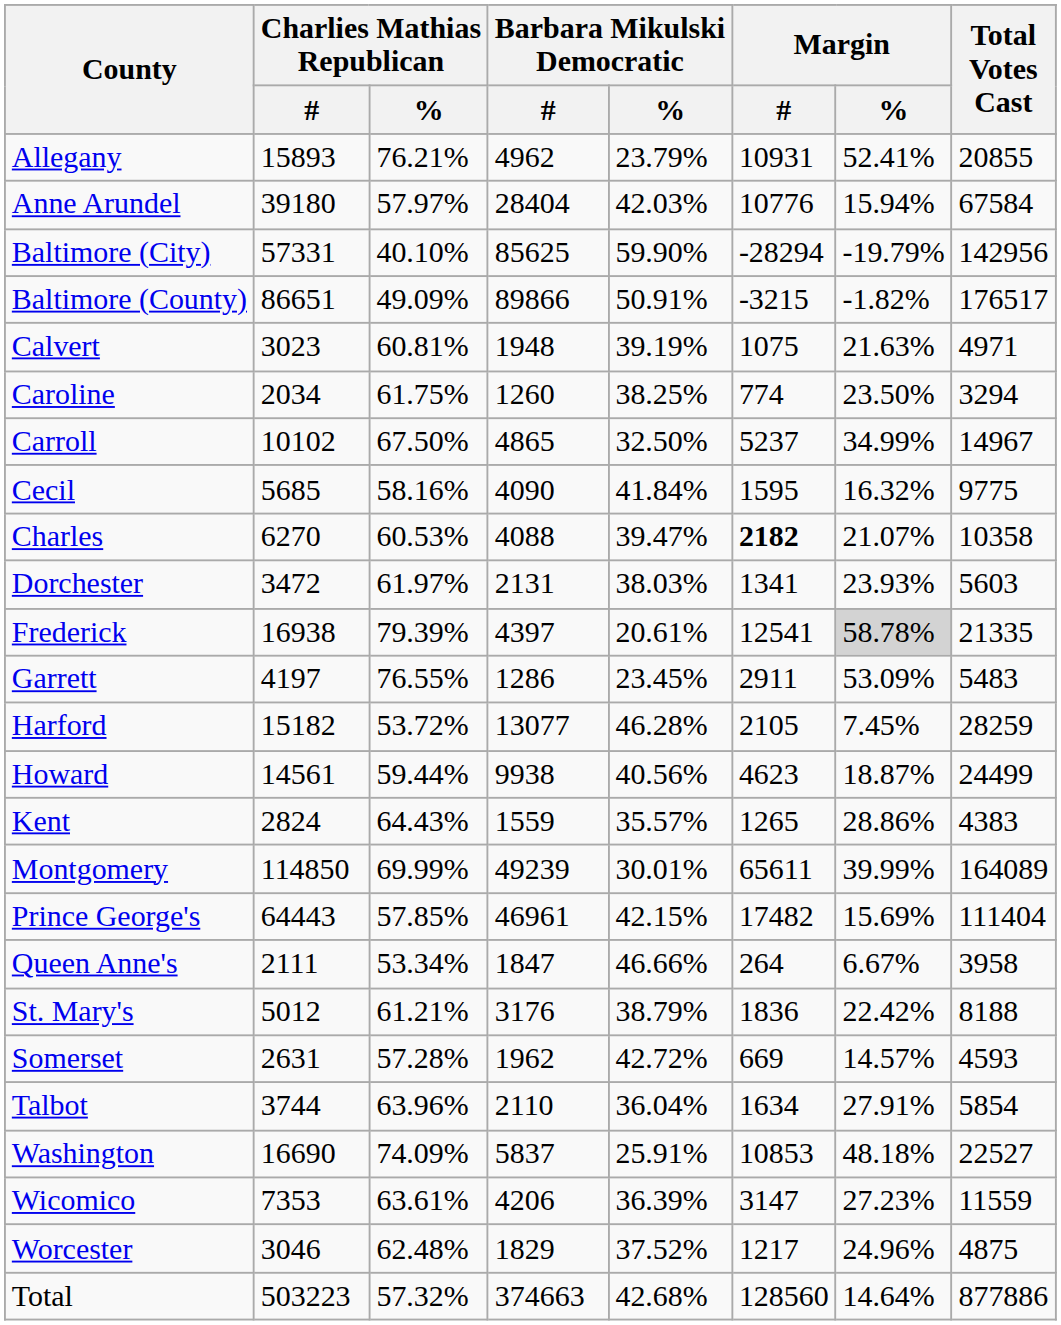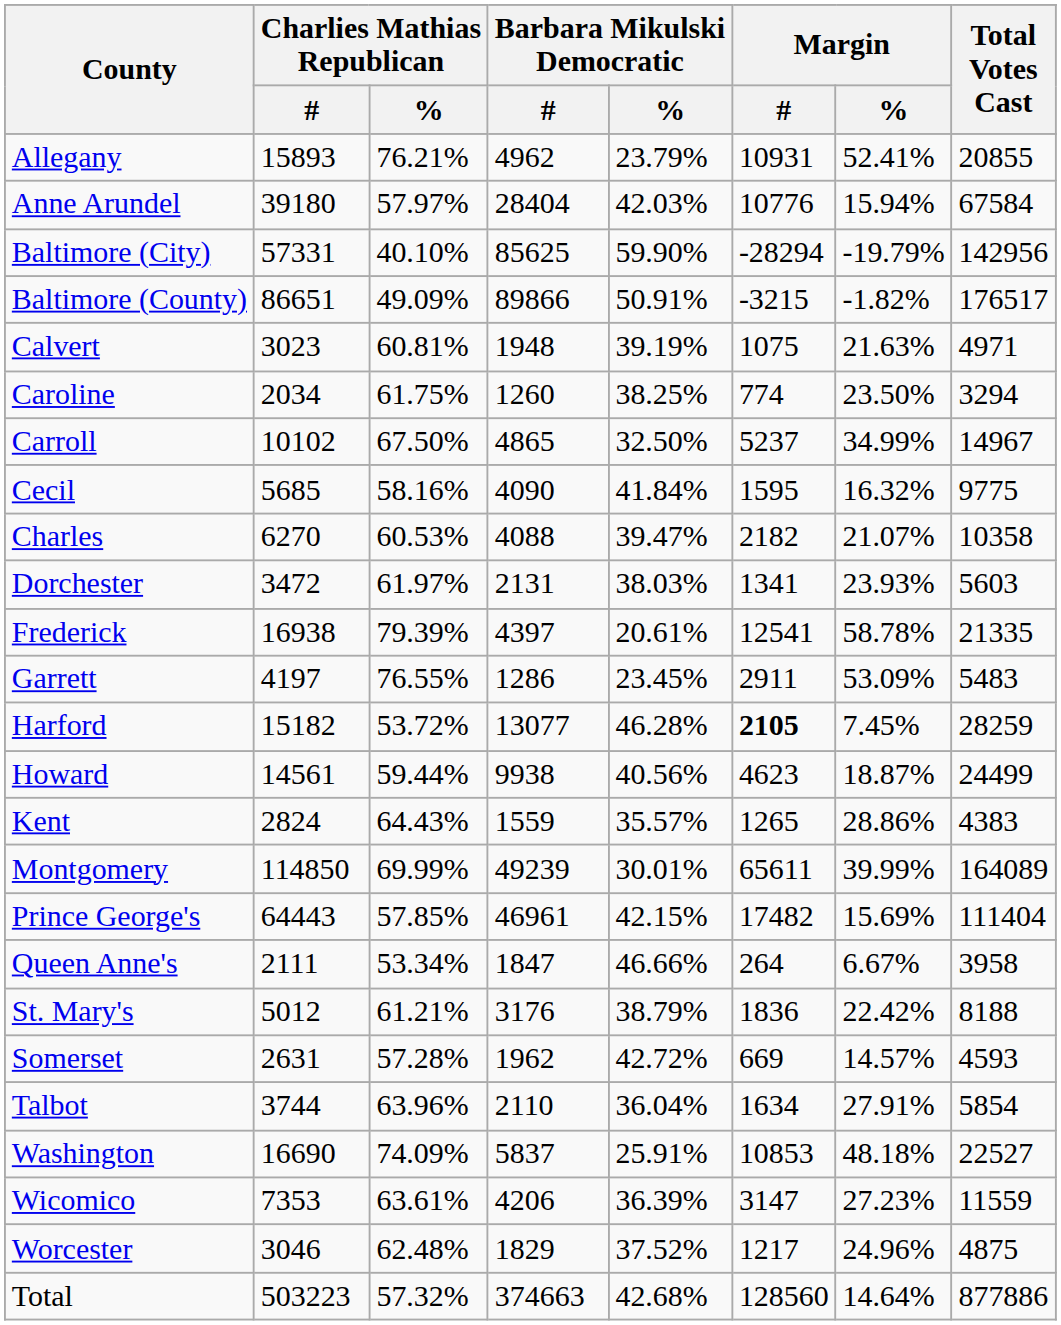Charles | Margin / #: bold -> normal
Frederick | Margin / %: lightgrey background -> no background
Harford | Margin / #: normal -> bold
